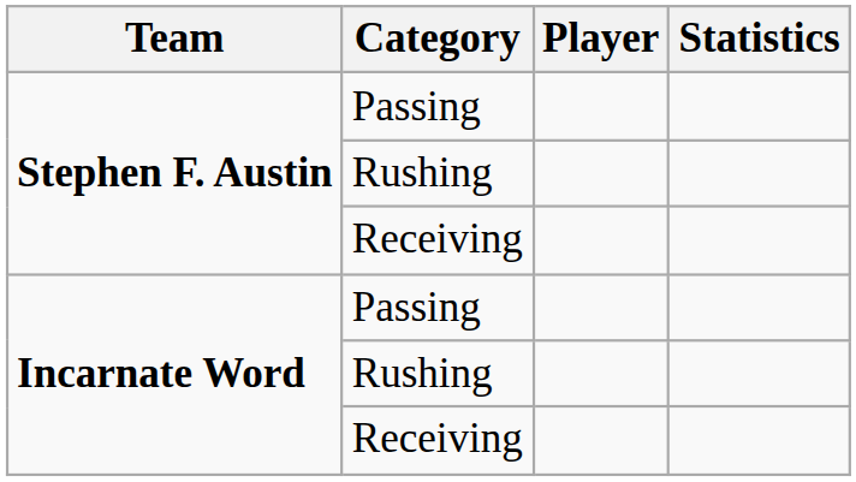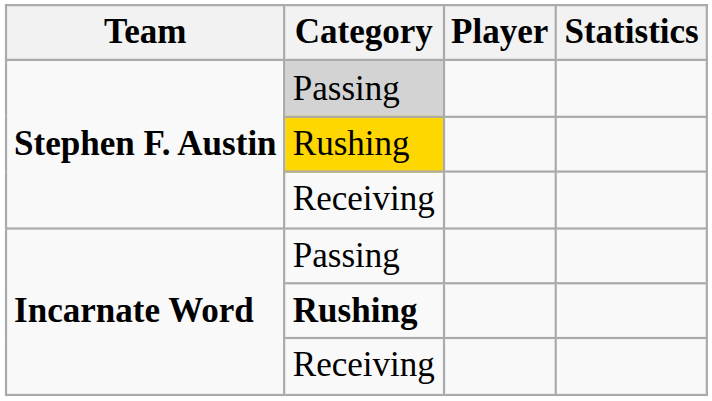Stephen F. Austin / Passing | Category: no background -> lightgrey background
Stephen F. Austin / Rushing | Category: no background -> gold background
Incarnate Word / Rushing | Category: normal -> bold
